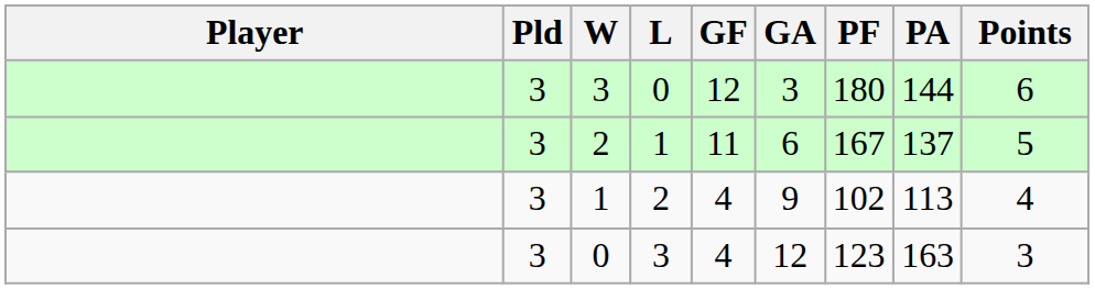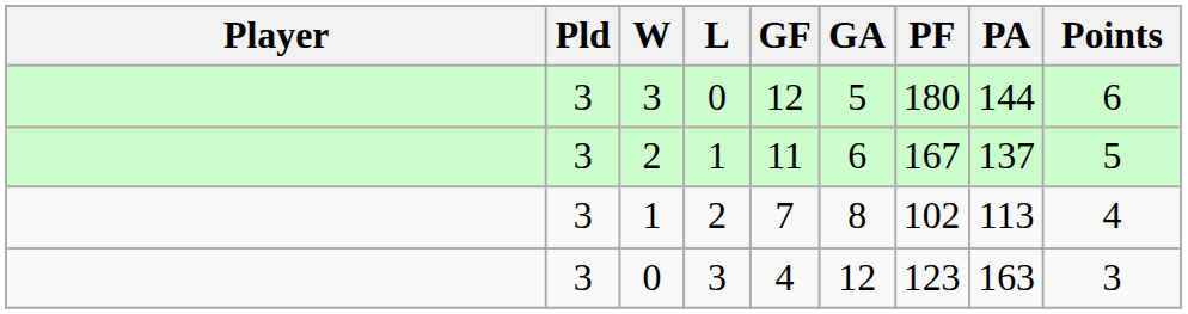row 2 | GA: 3 -> 5
row 4 | GF: 4 -> 7
row 4 | GA: 9 -> 8
